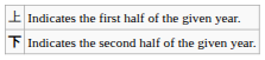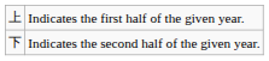Indicates the second half of the given year. | column 1: bold -> normal
